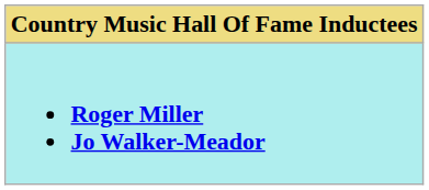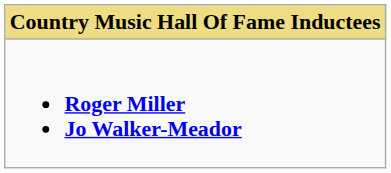row 2 | column 1: paleturquoise background -> no background
